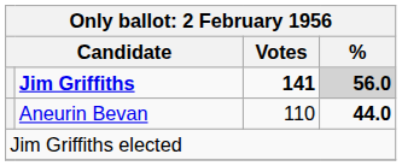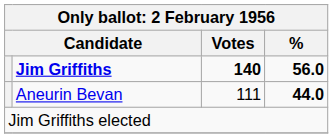Jim Griffiths | Votes: 141 -> 140
Jim Griffiths | %: lightgrey background -> no background
Aneurin Bevan | Votes: 110 -> 111
